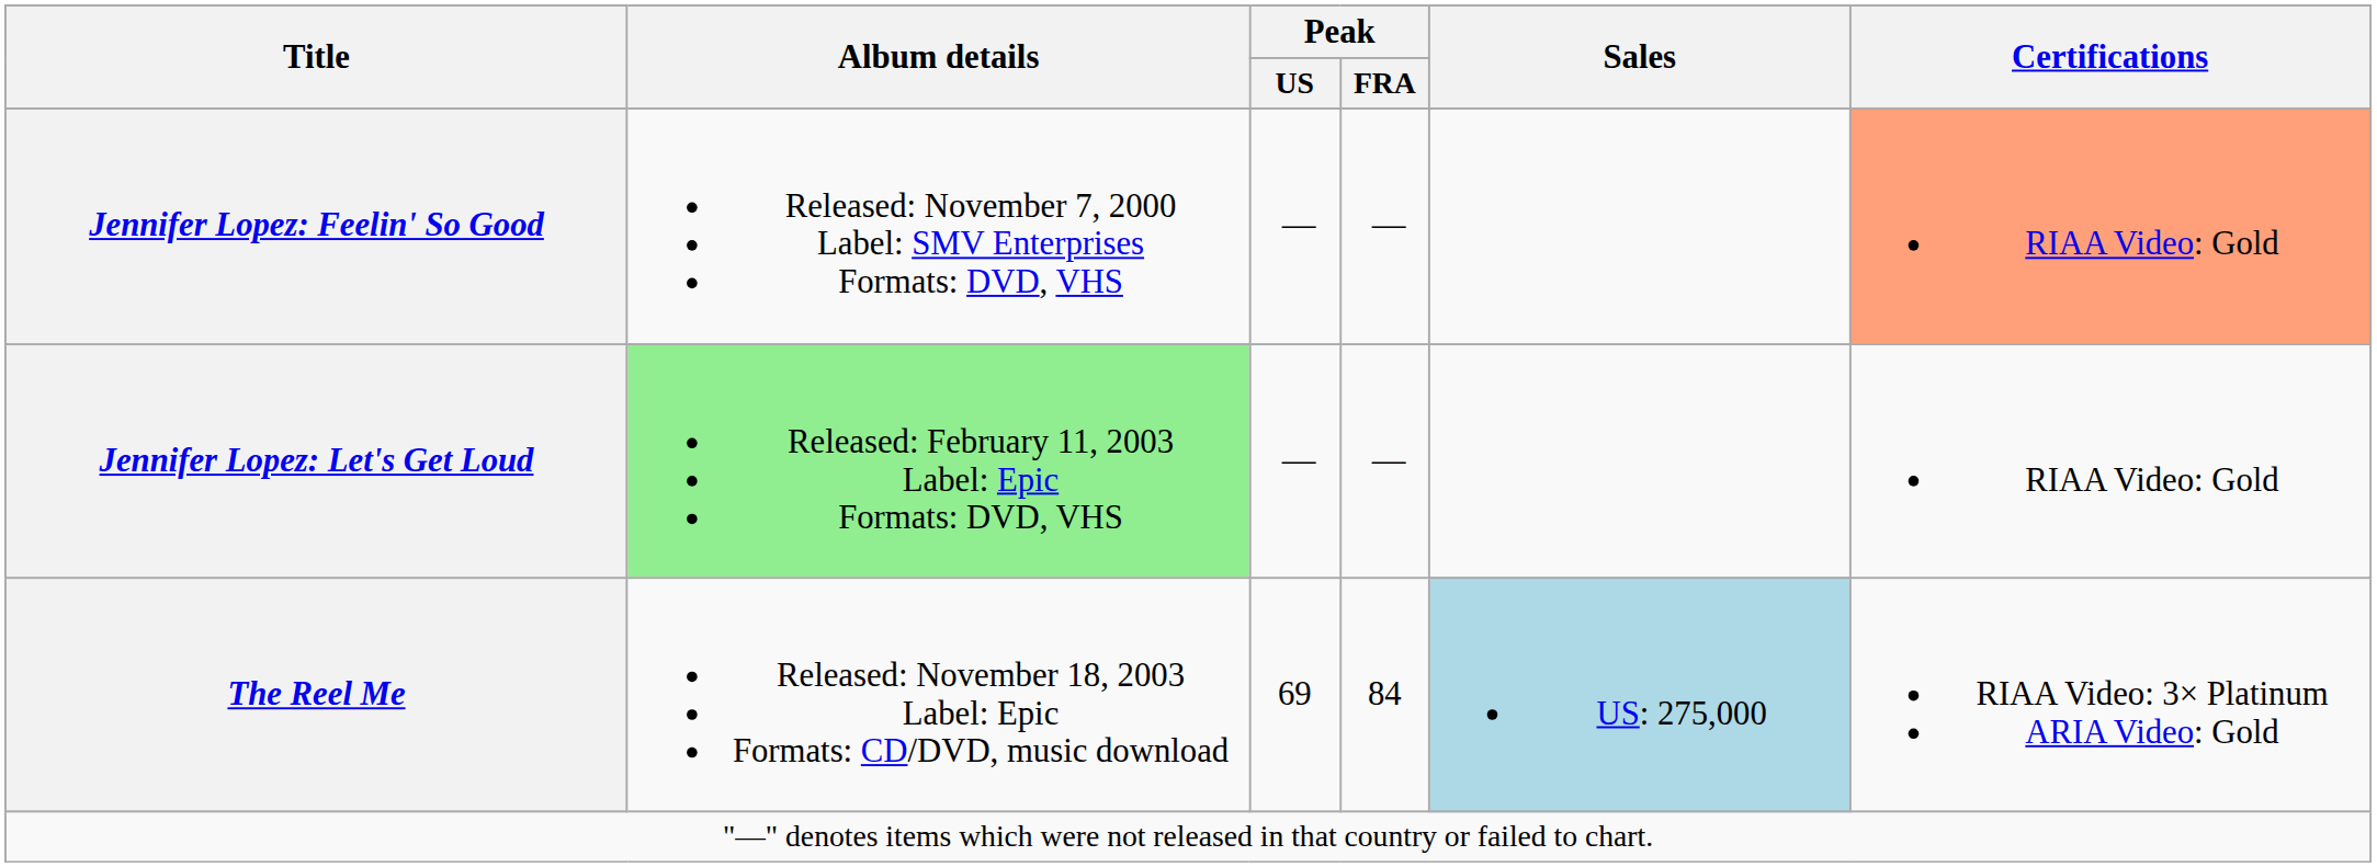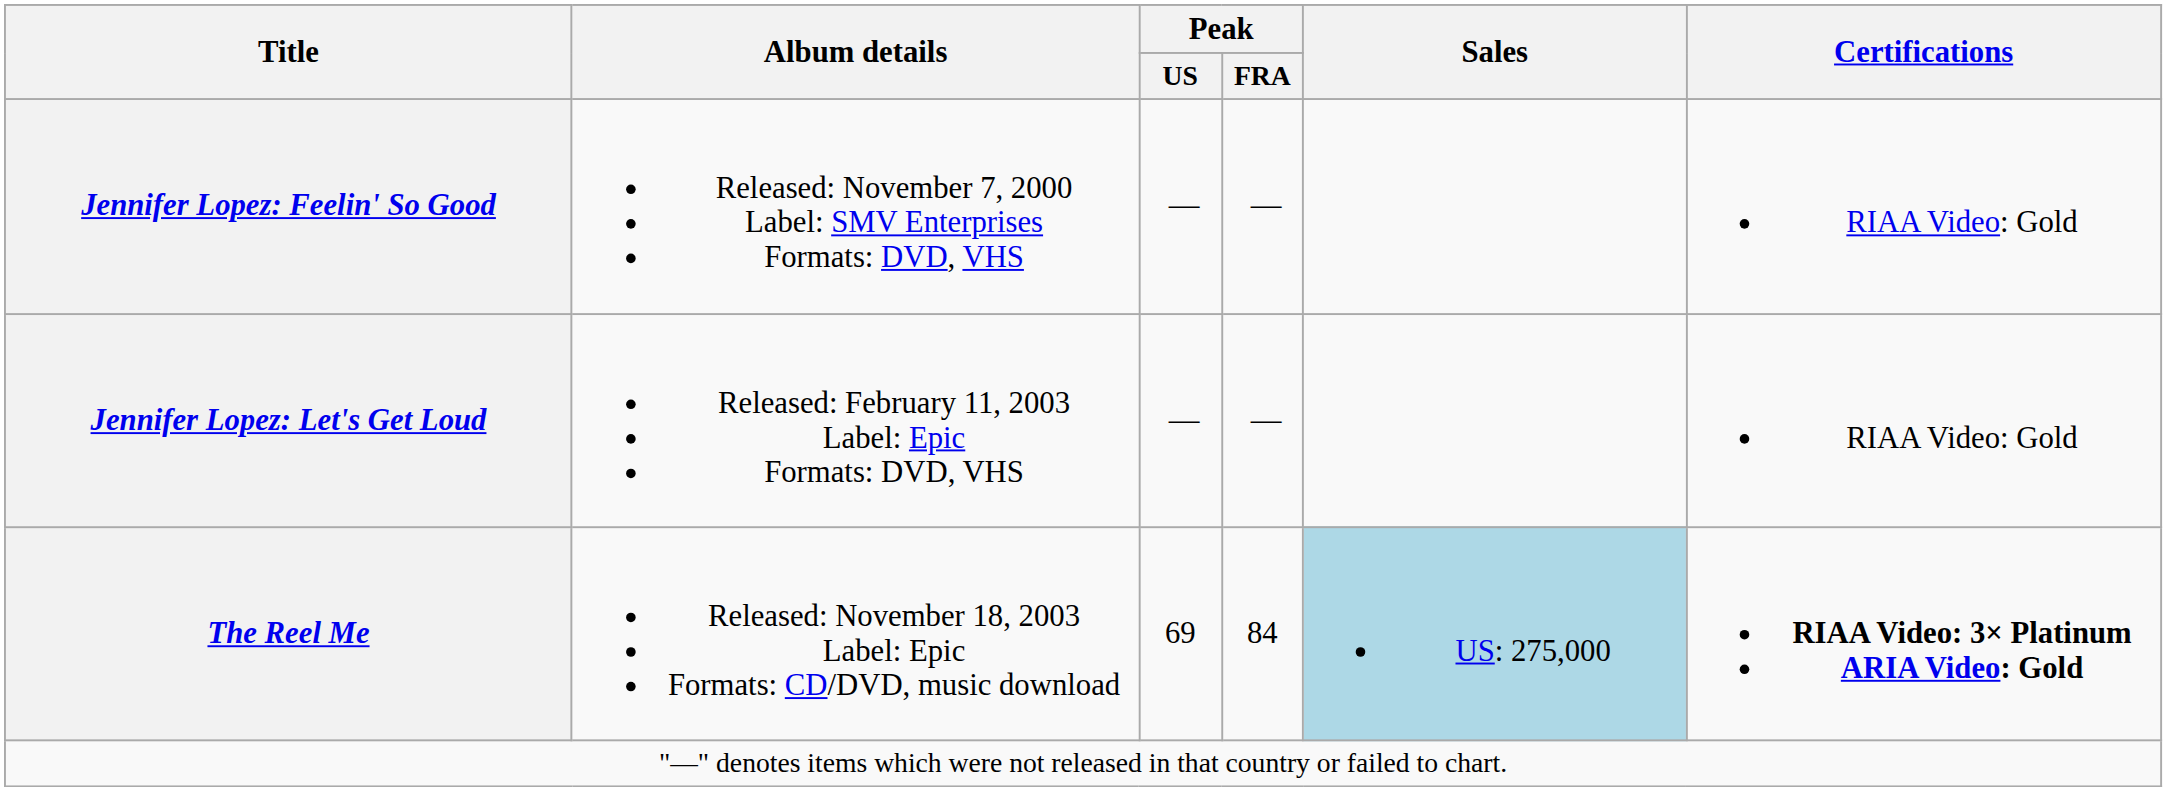Jennifer Lopez: Feelin' So Good | Certifications: lightsalmon background -> no background
Jennifer Lopez: Let's Get Loud | Album details: lightgreen background -> no background
The Reel Me | Certifications: normal -> bold
